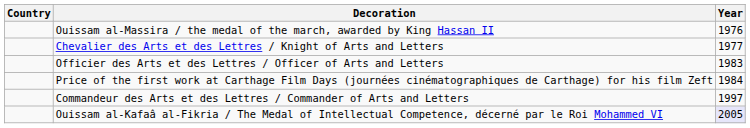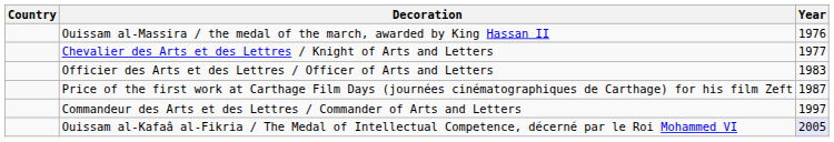row 5 | Year: 1984 -> 1987
